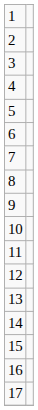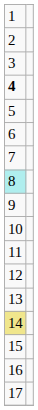4 | column 1: normal -> bold
8 | column 1: no background -> paleturquoise background
14 | column 1: no background -> khaki background
